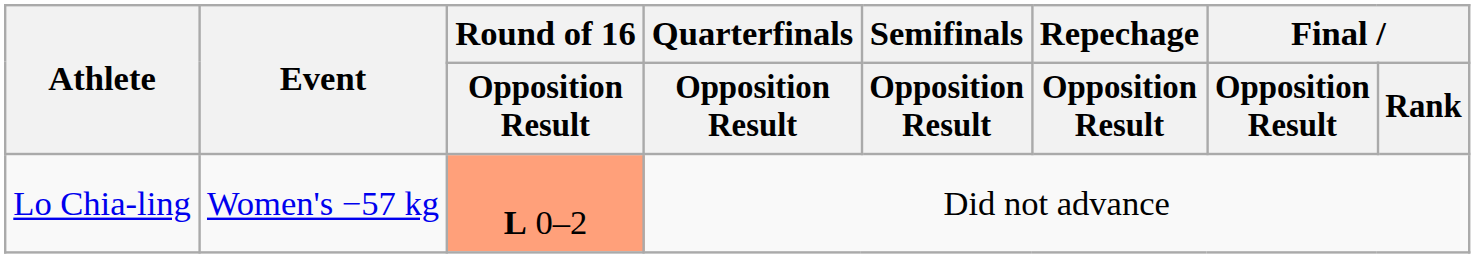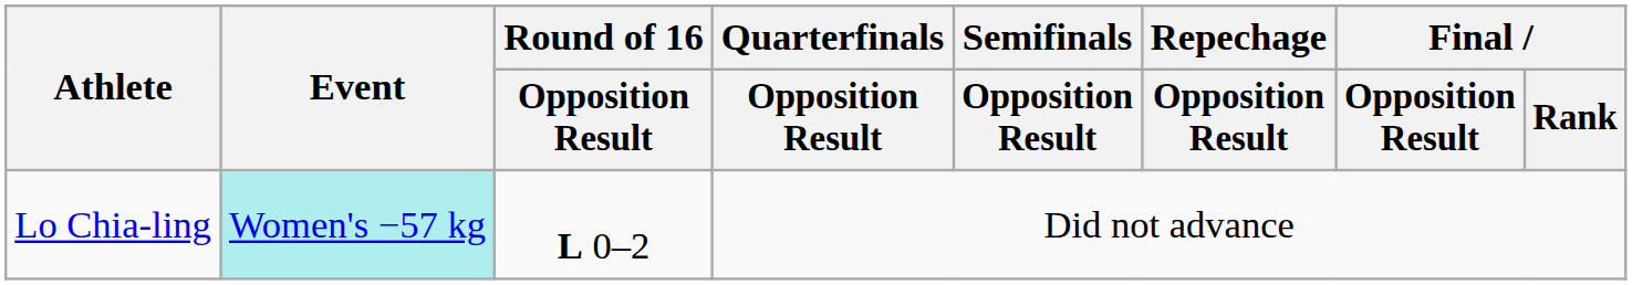Lo Chia-ling | Event: no background -> paleturquoise background
Lo Chia-ling | Round of 16 / Opposition Result: lightsalmon background -> no background
